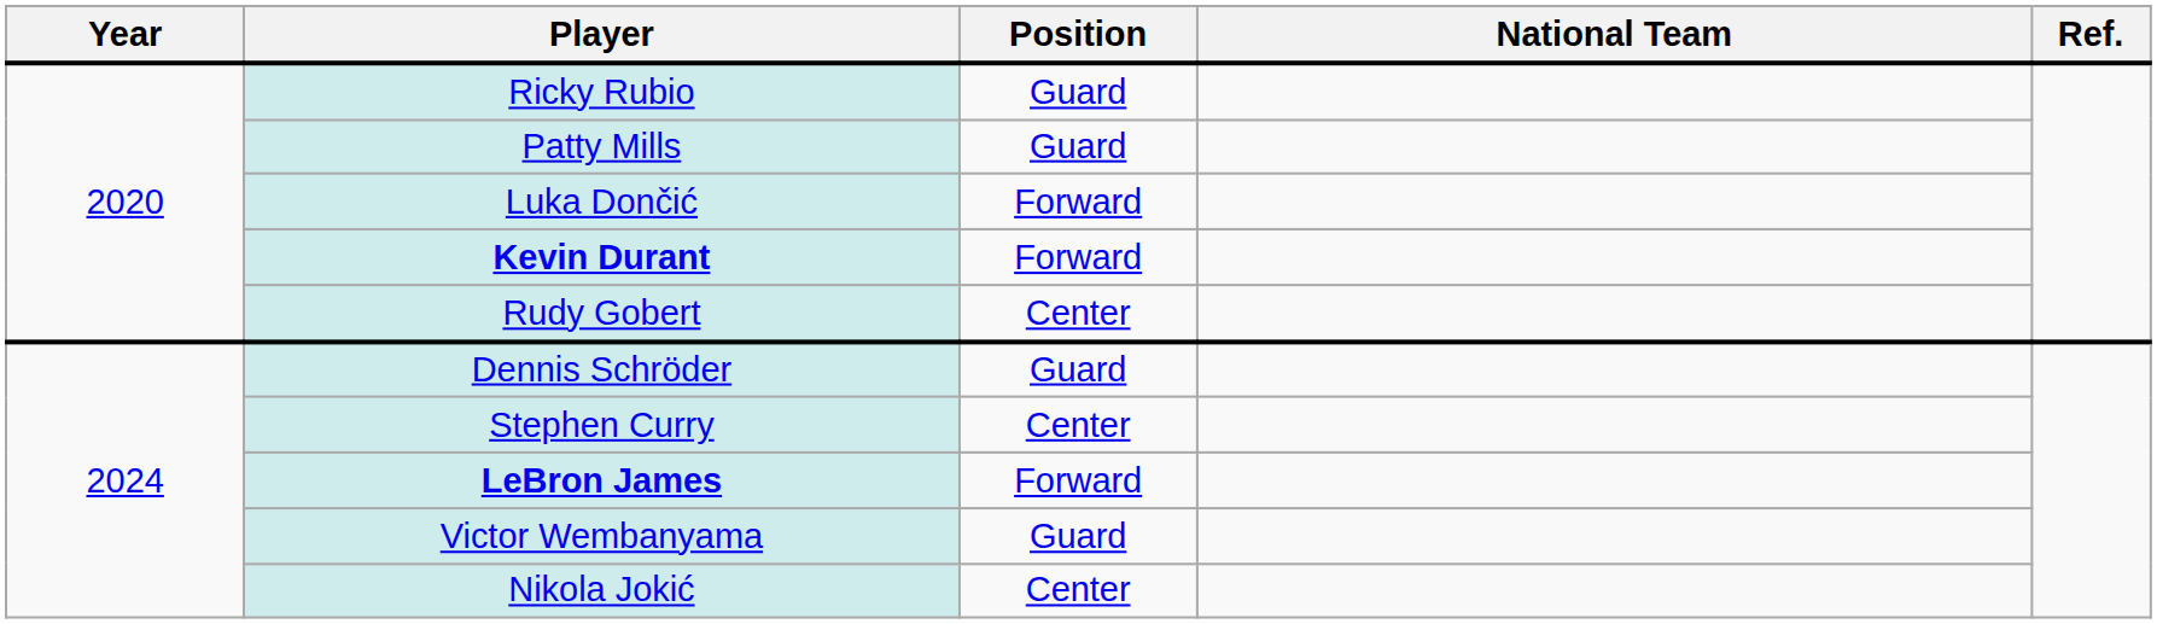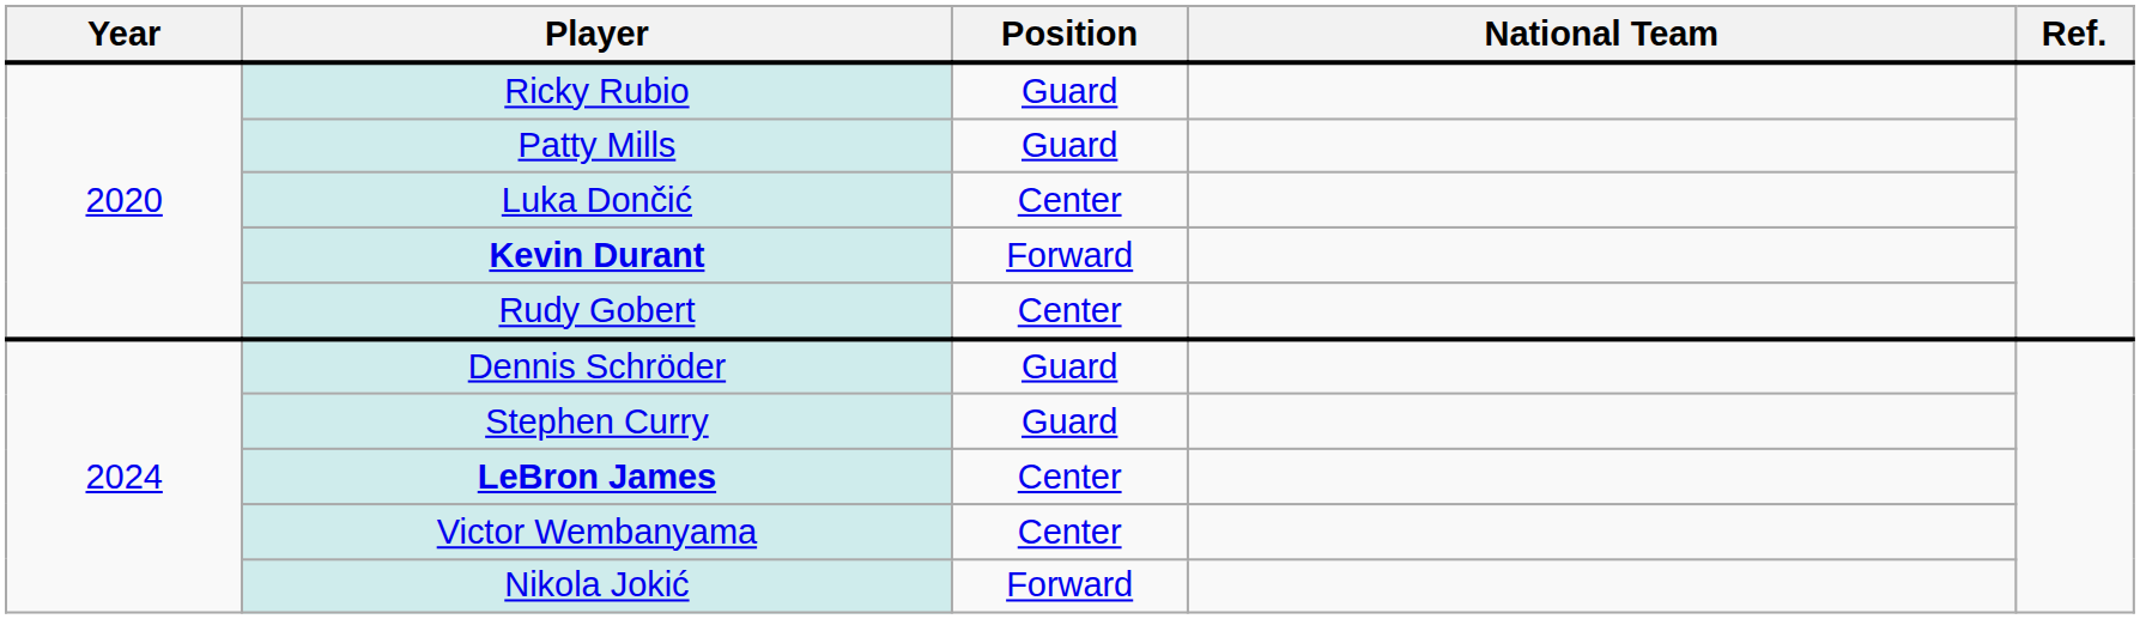Luka Dončić | Position: Forward -> Center
Stephen Curry | Position: Center -> Guard
LeBron James | Position: Forward -> Center
Victor Wembanyama | Position: Guard -> Center
Nikola Jokić | Position: Center -> Forward
